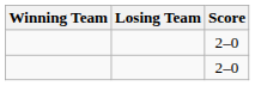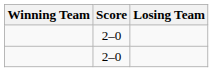columns swapped: Score <-> Losing Team
